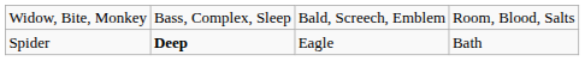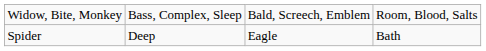Spider | column 2: bold -> normal
